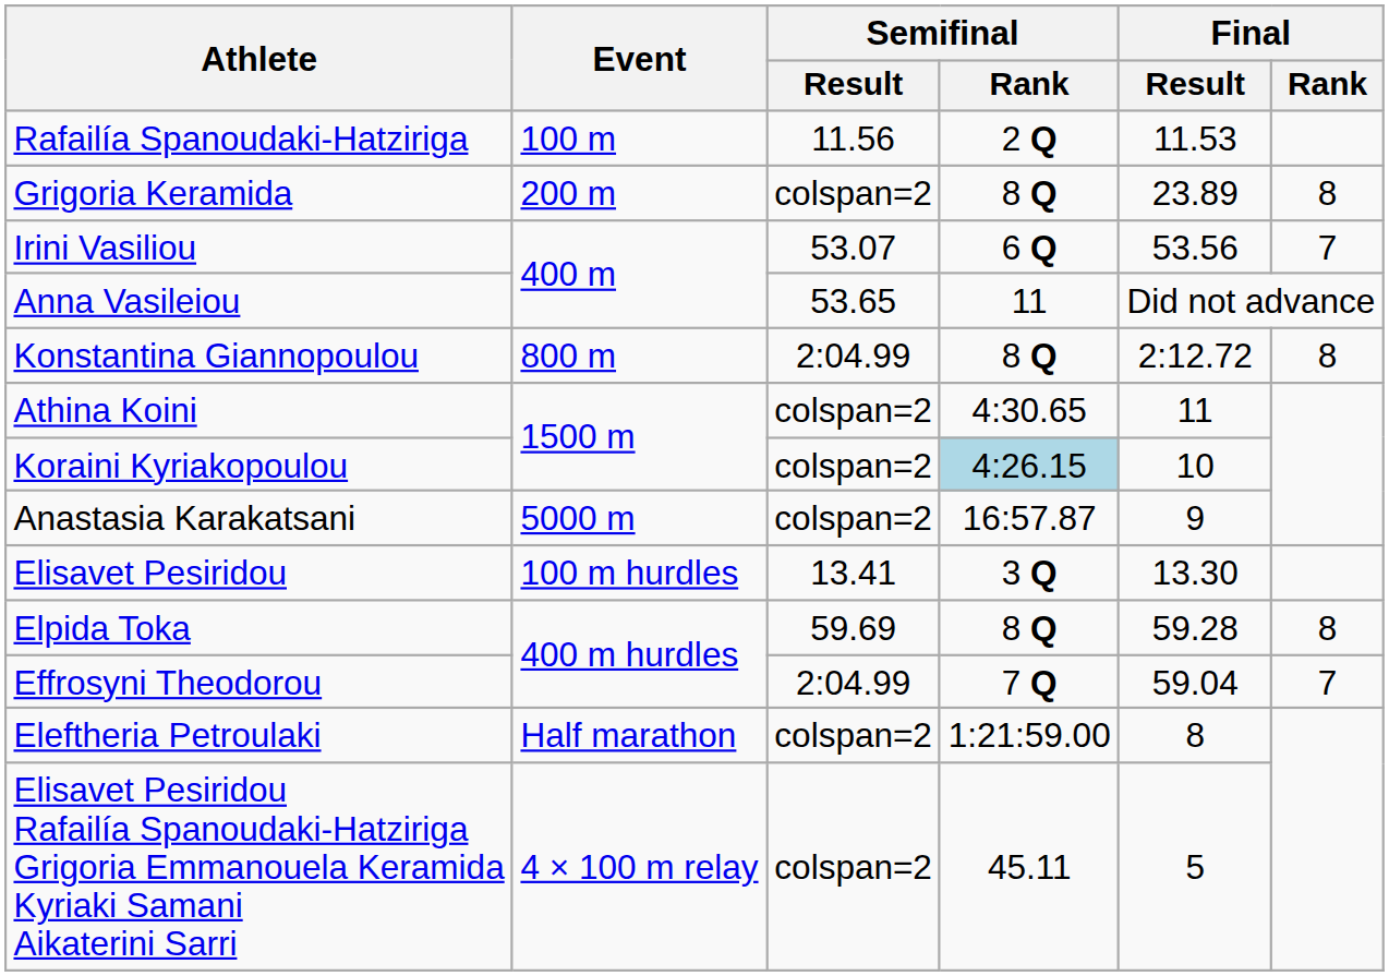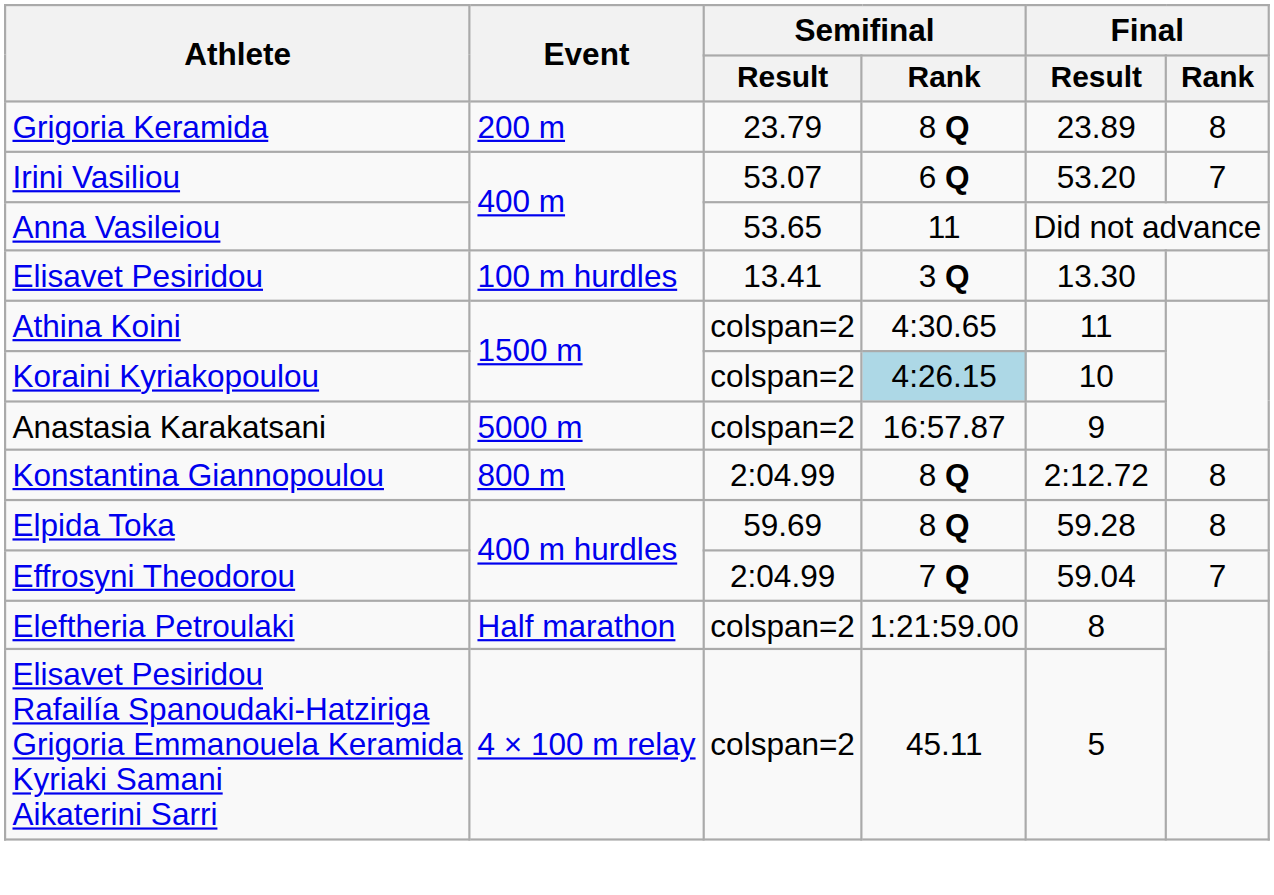- row: Rafailía Spanoudaki-Hatziriga | 100 m | 11.56 | 2 Q | 11.53
Grigoria Keramida | Semifinal / Result: colspan=2 -> 23.79
Irini Vasiliou | Final / Result: 53.56 -> 53.20
rows swapped: Konstantina Giannopoulou <-> Elisavet Pesiridou
